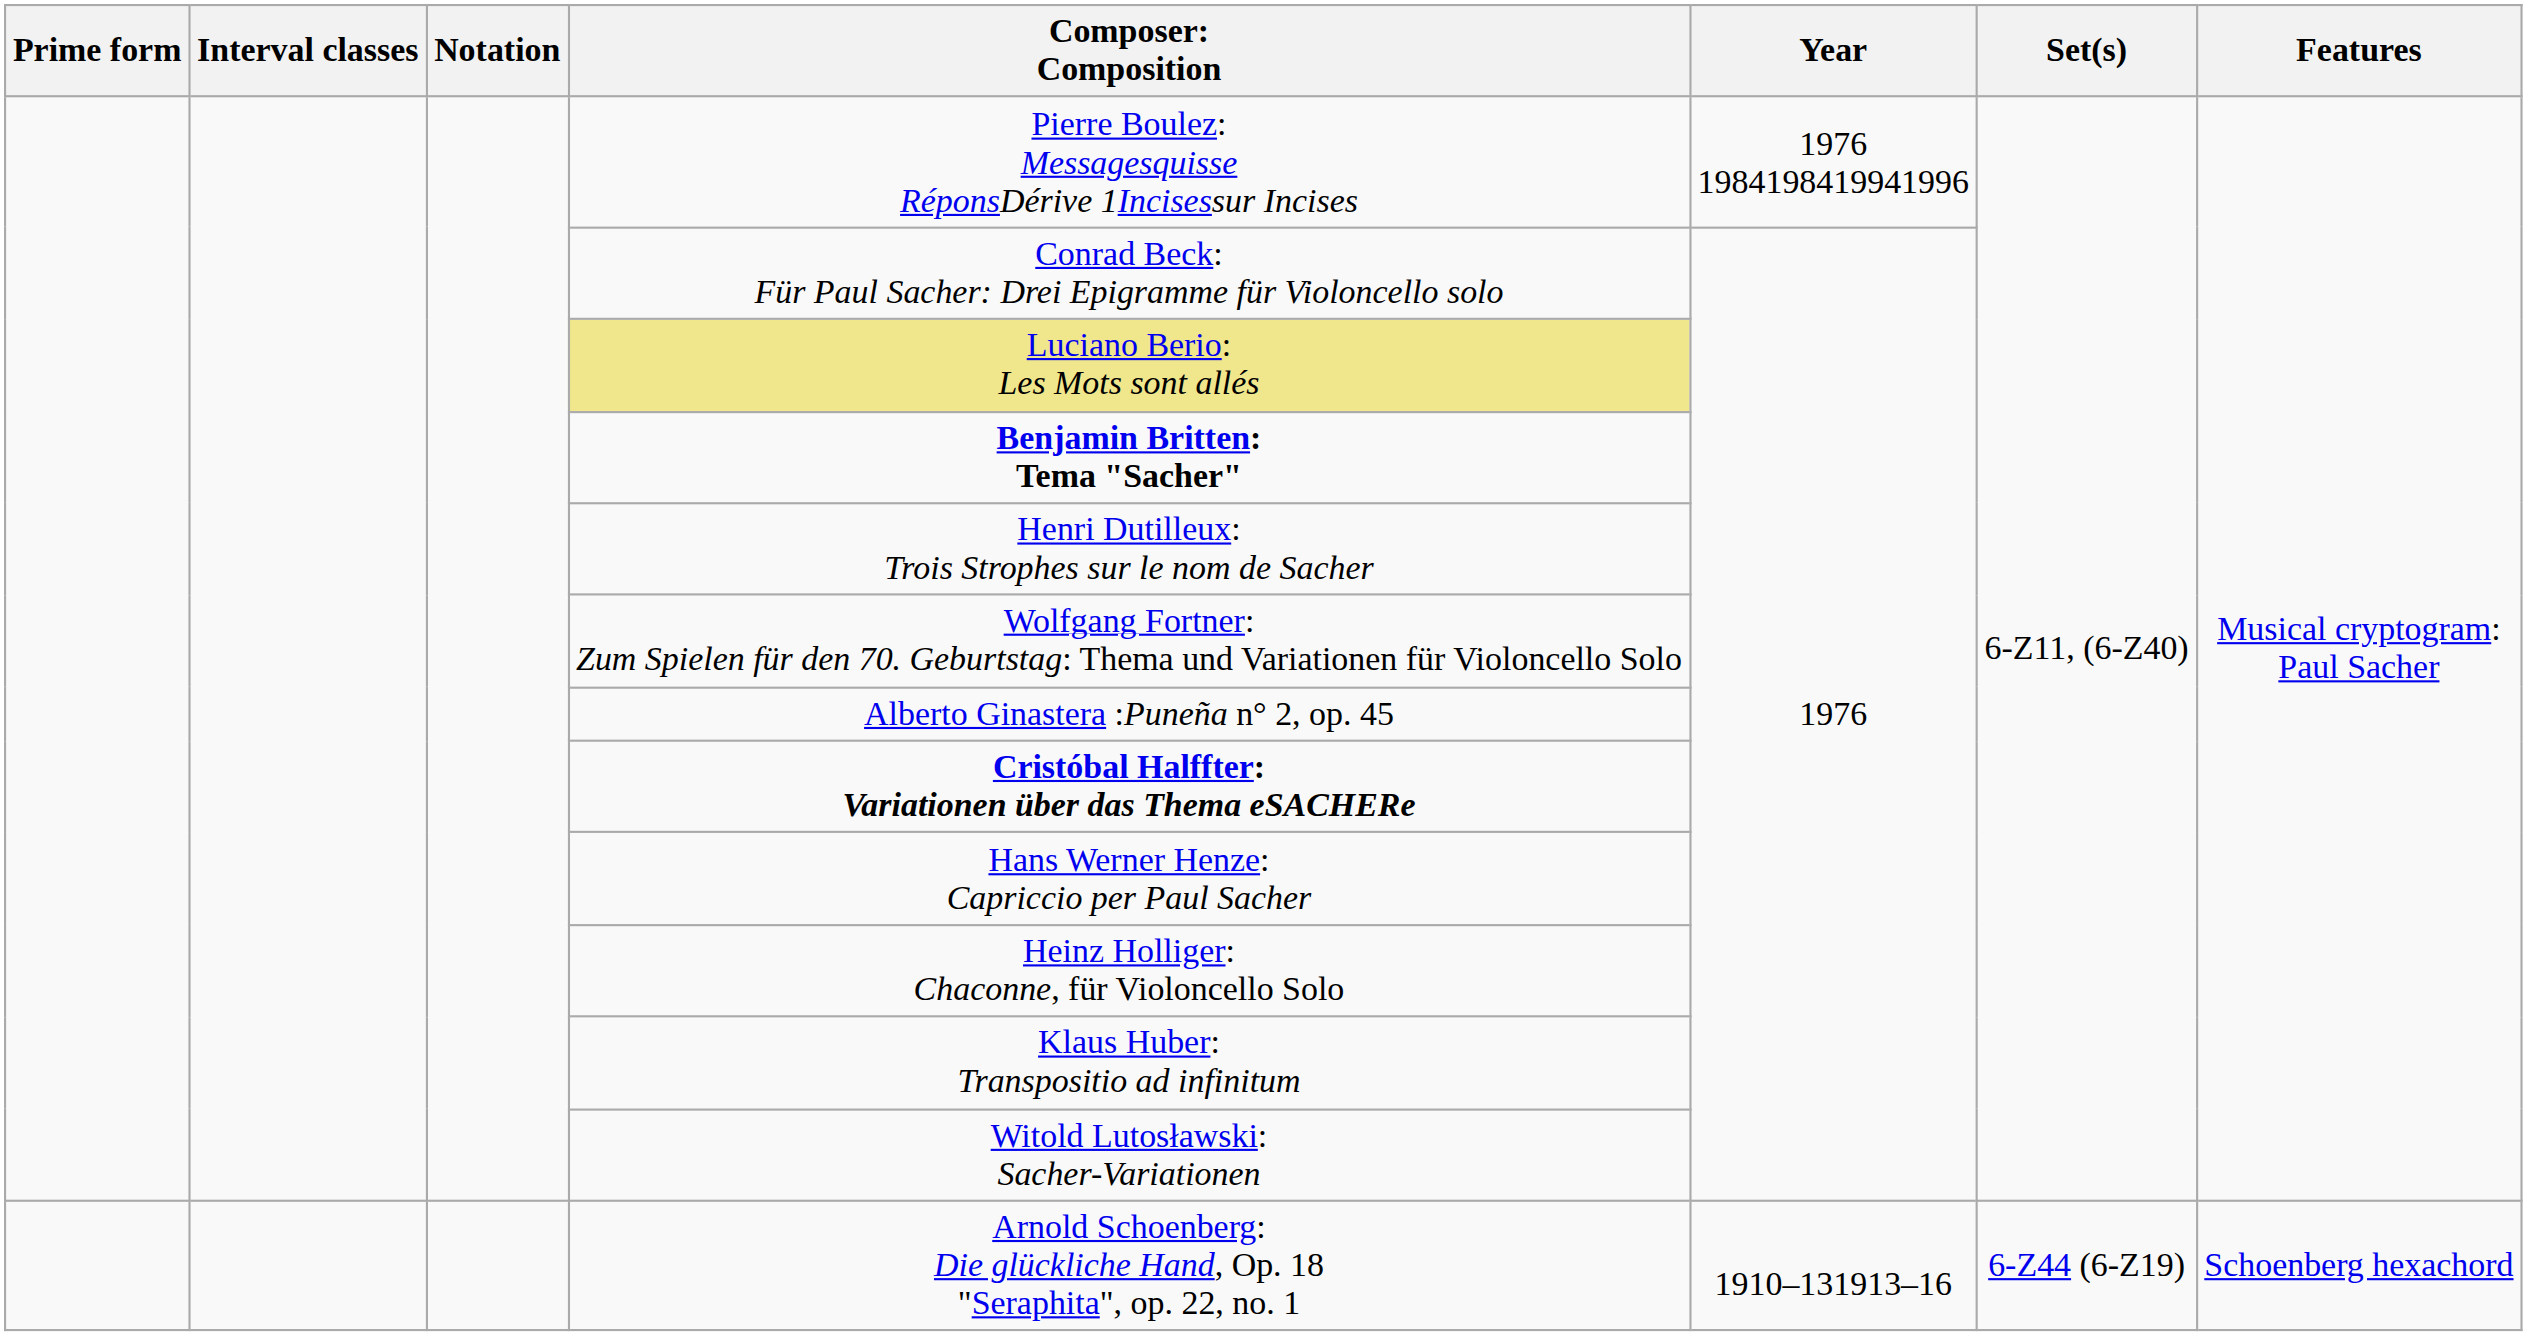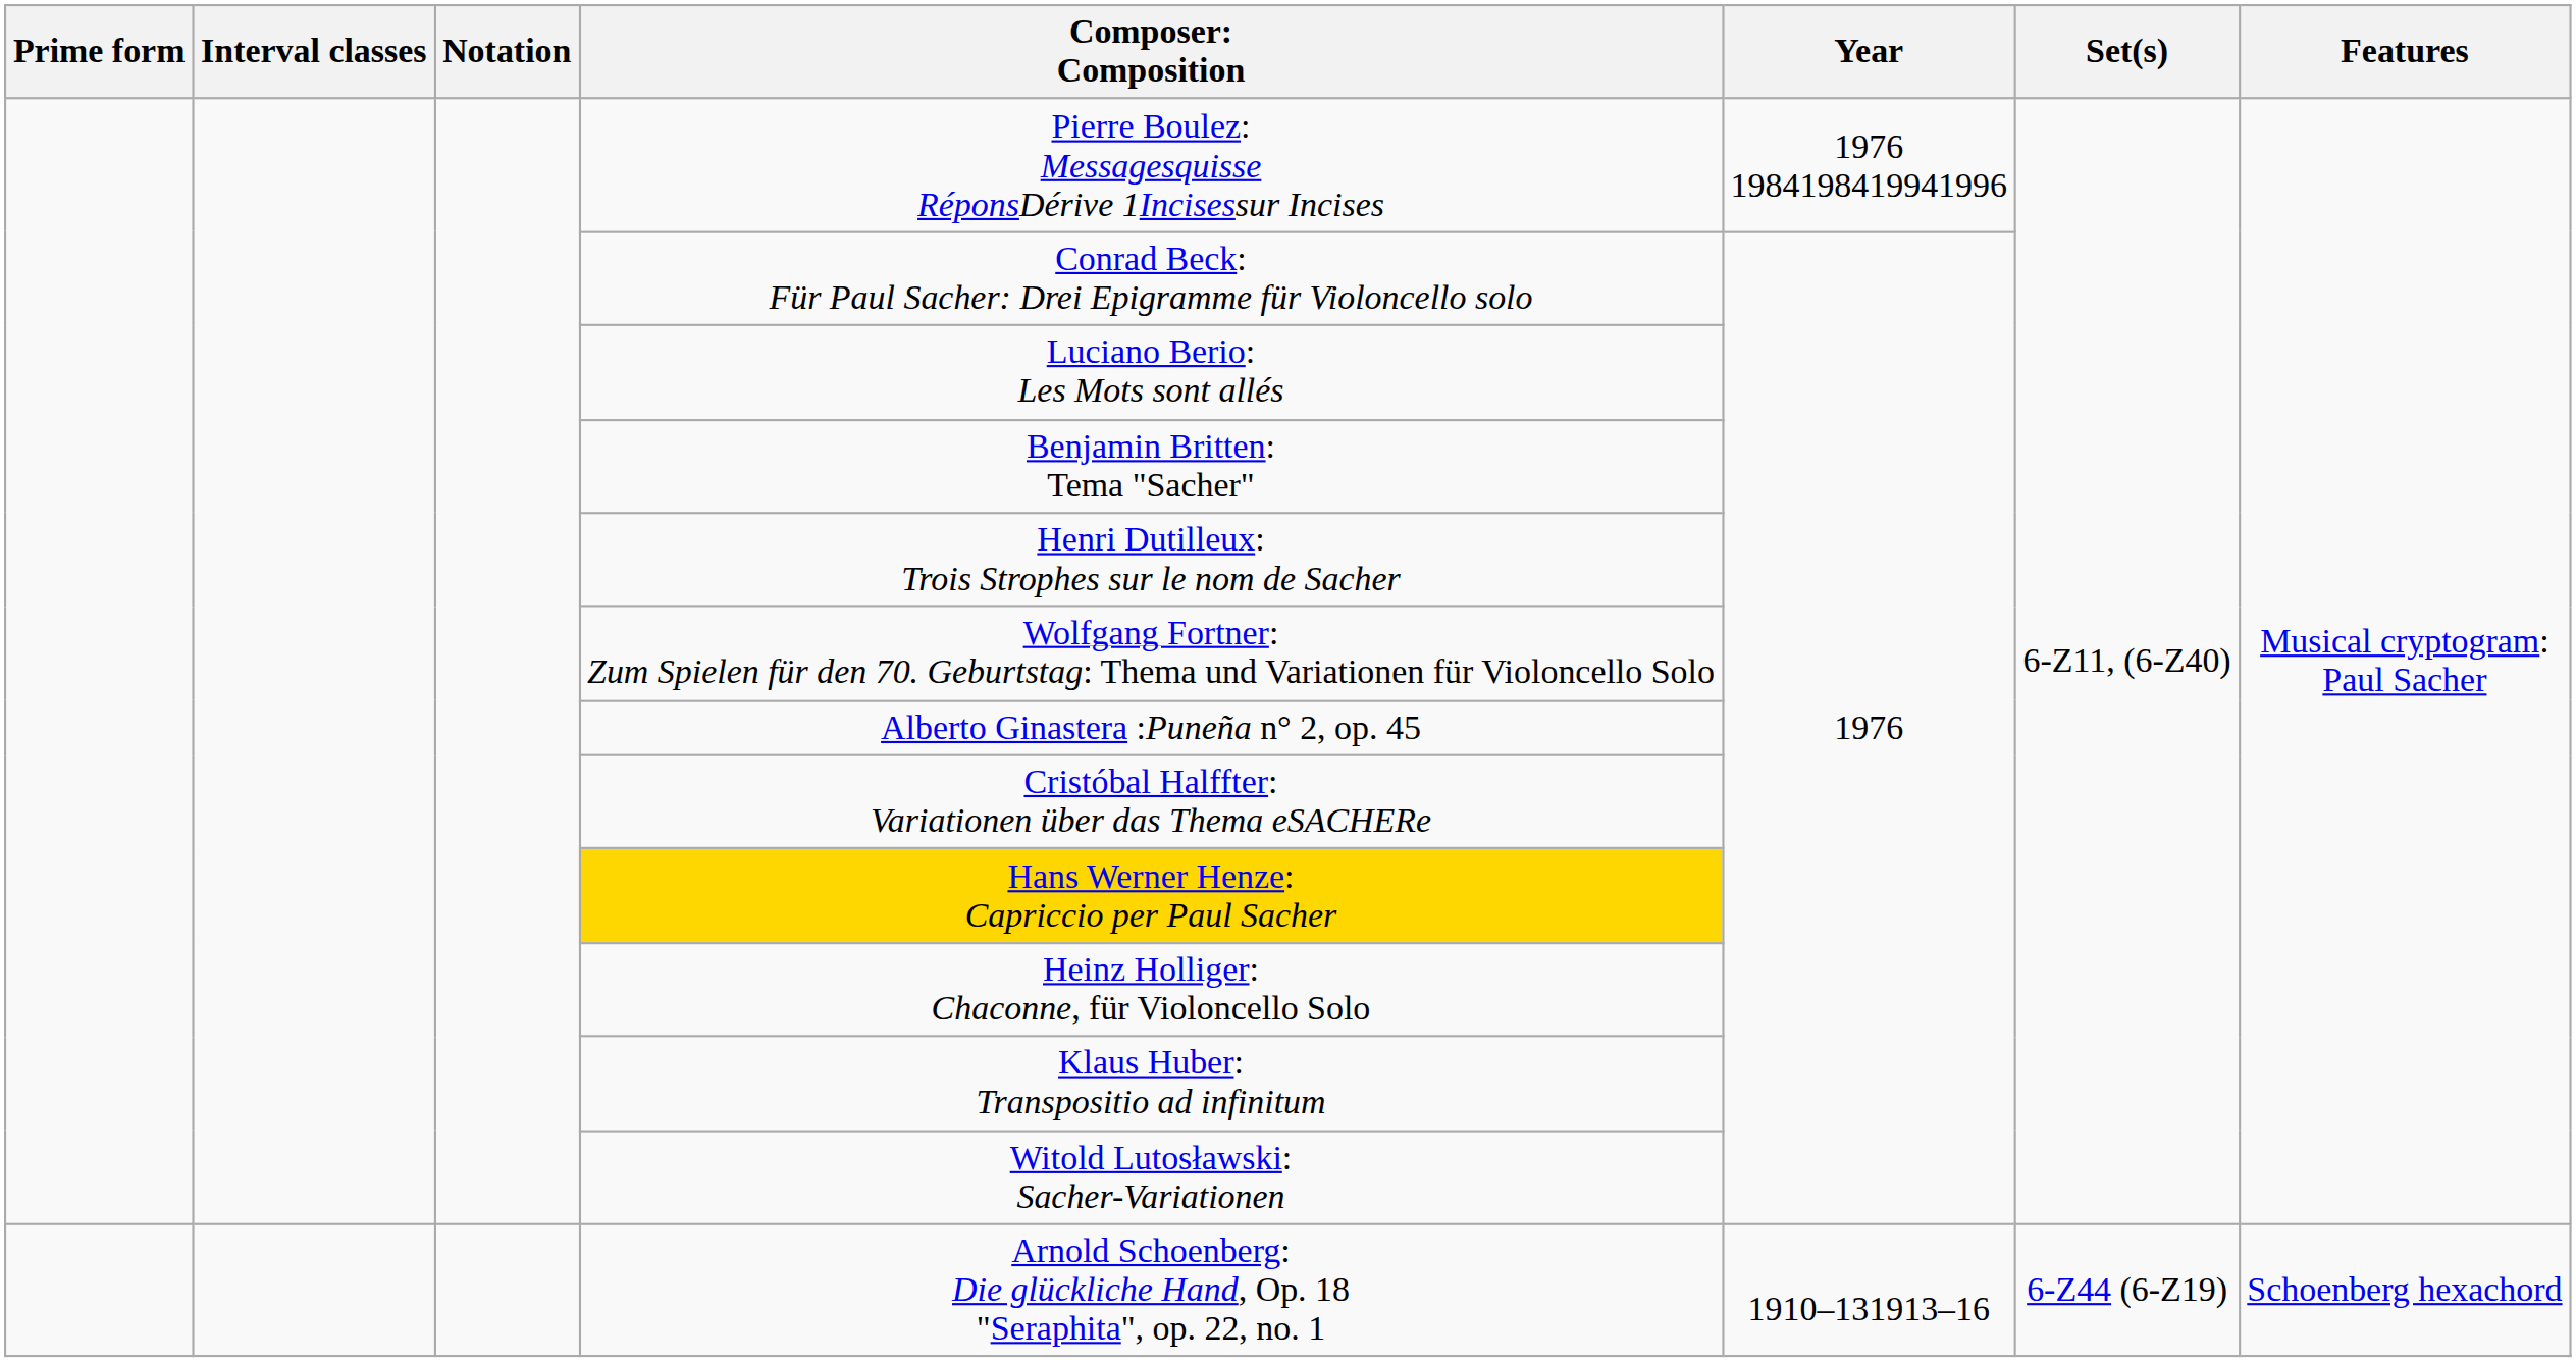Luciano Berio: Les Mots sont allés | column 4: khaki background -> no background
Benjamin Britten: Tema "Sacher" | column 4: bold -> normal
Cristóbal Halffter: Variationen über das Thema eSACHERe | column 4: bold -> normal
Hans Werner Henze: Capriccio per Paul Sacher | column 4: no background -> gold background
